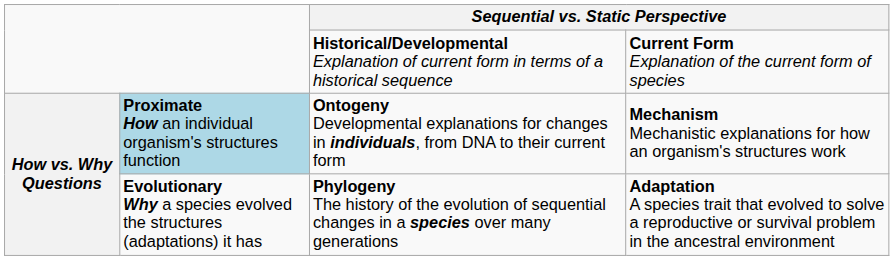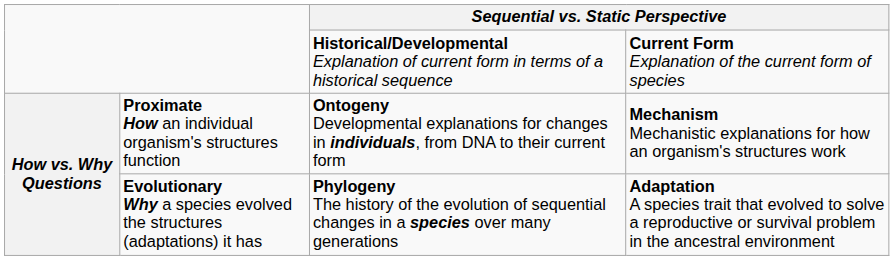Proximate How an individual organism's structures function | column 2: lightblue background -> no background
